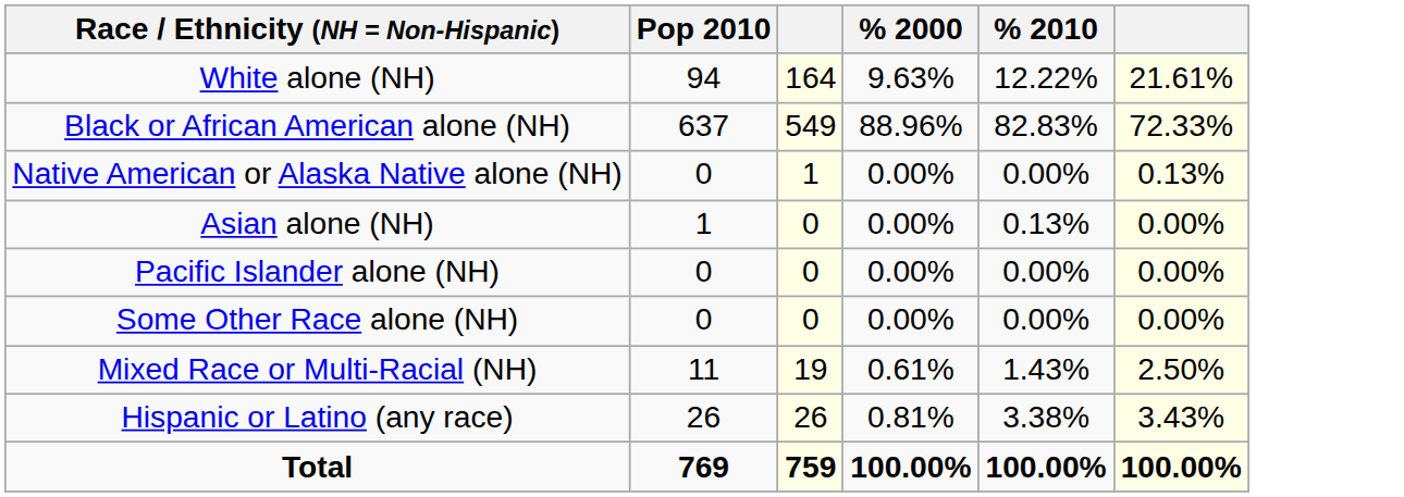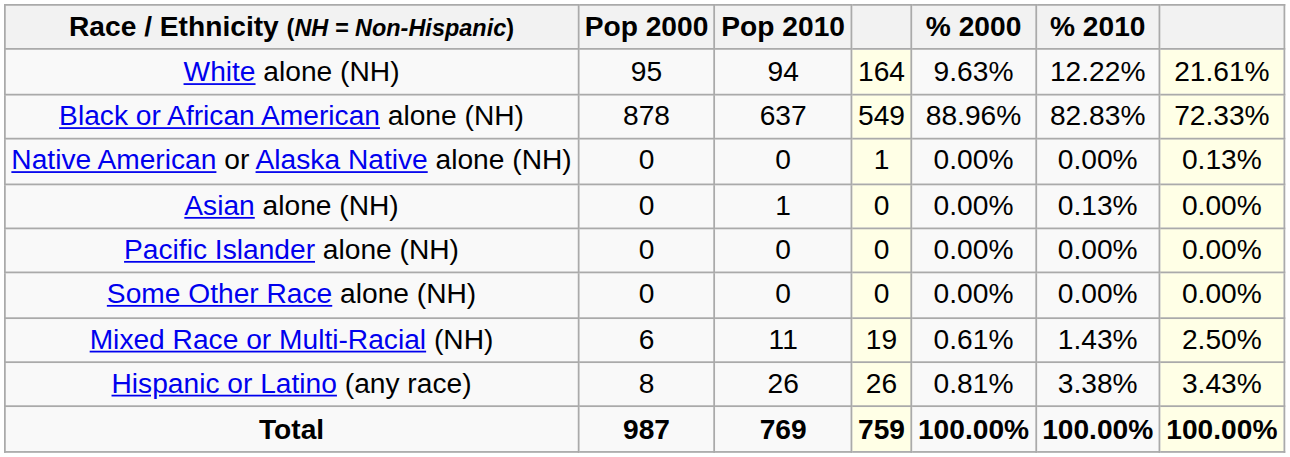+ column: Pop 2000 | 95 | 878 | 0 | 0 | 0 | 0 | 6 | 8 | 987
